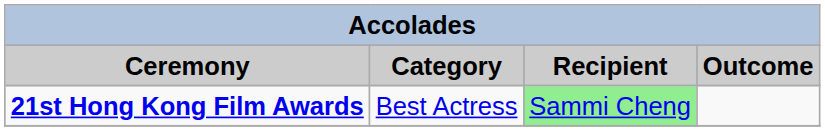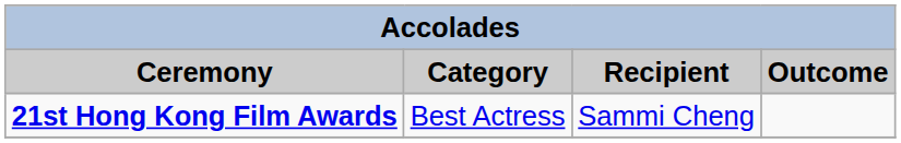21st Hong Kong Film Awards | Recipient: lightgreen background -> no background
